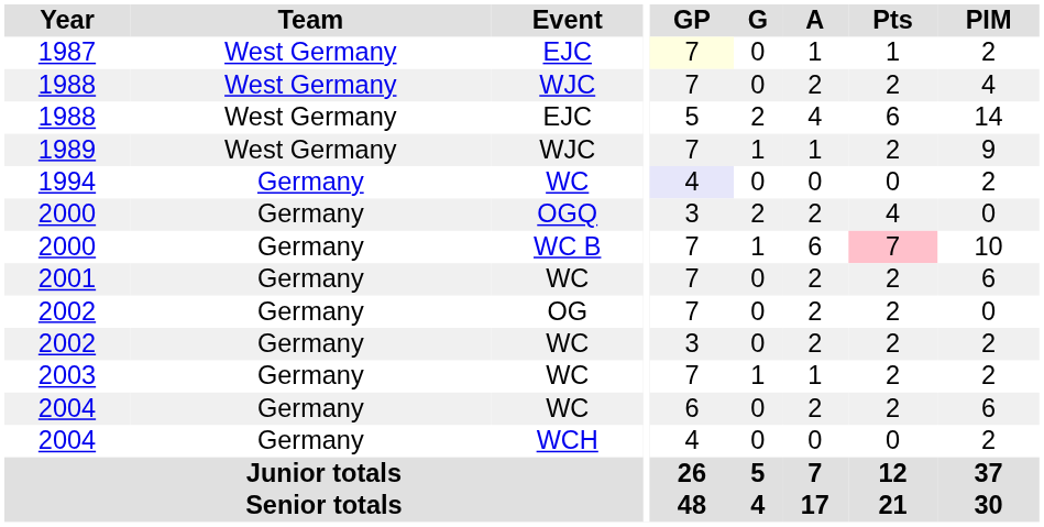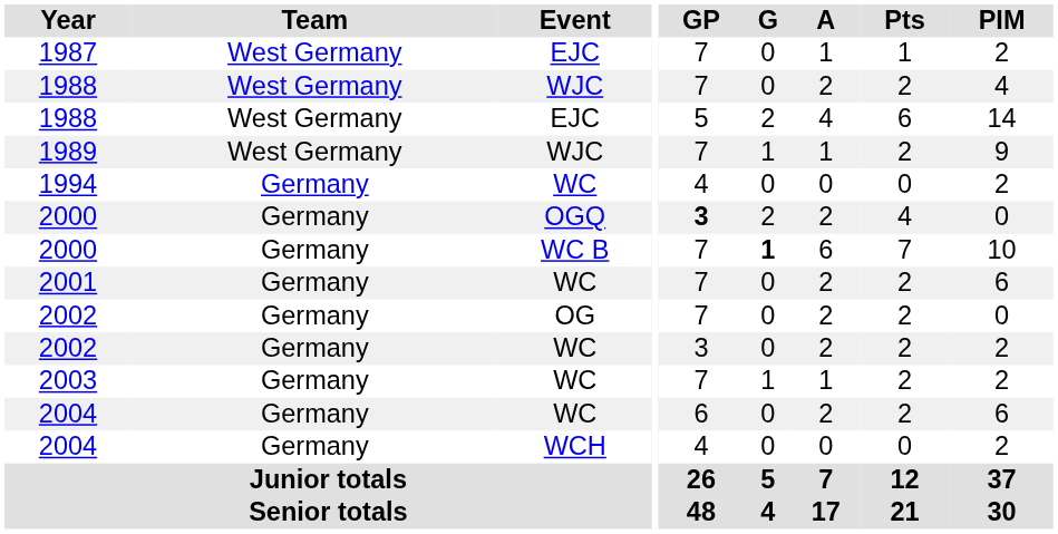1987 | GP: lightyellow background -> no background
1994 | GP: lavender background -> no background
2000 / OGQ | GP: normal -> bold
2000 / WC B | G: normal -> bold
2000 / WC B | Pts: pink background -> no background
